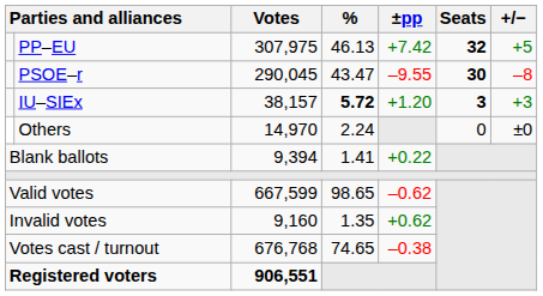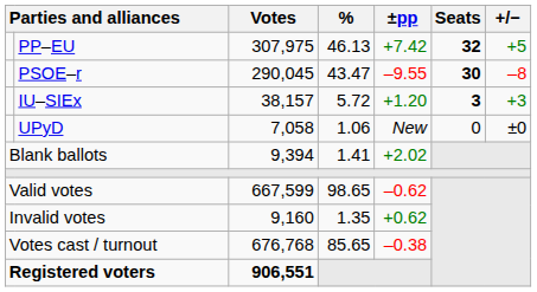IU–SIEx | %: bold -> normal
+ row: UPyD | 7,058 | 1.06 | New | 0 | ±0
- row: Others | 14,970 | 2.24 | 0 | ±0
Blank ballots | ±pp: +0.22 -> +2.02
Votes cast / turnout | %: 74.65 -> 85.65
